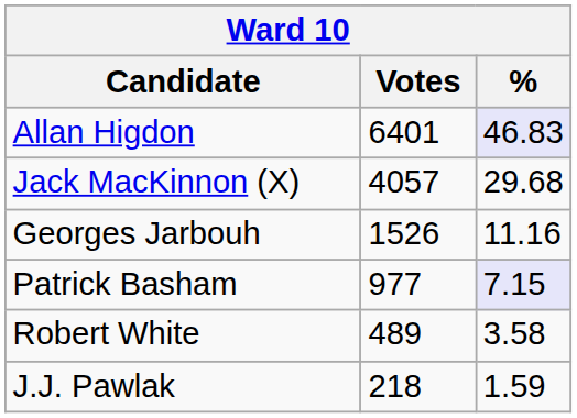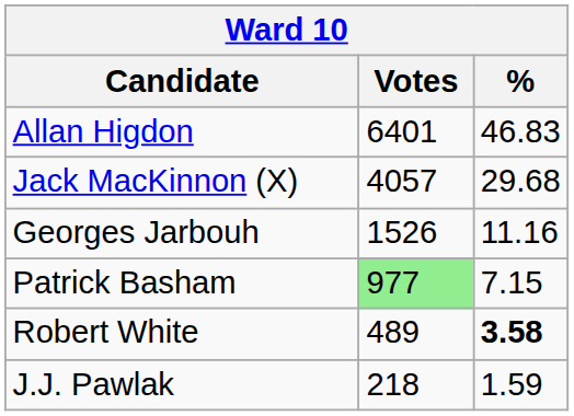Allan Higdon | %: lavender background -> no background
Patrick Basham | Votes: no background -> lightgreen background
Patrick Basham | %: lavender background -> no background
Robert White | %: normal -> bold
